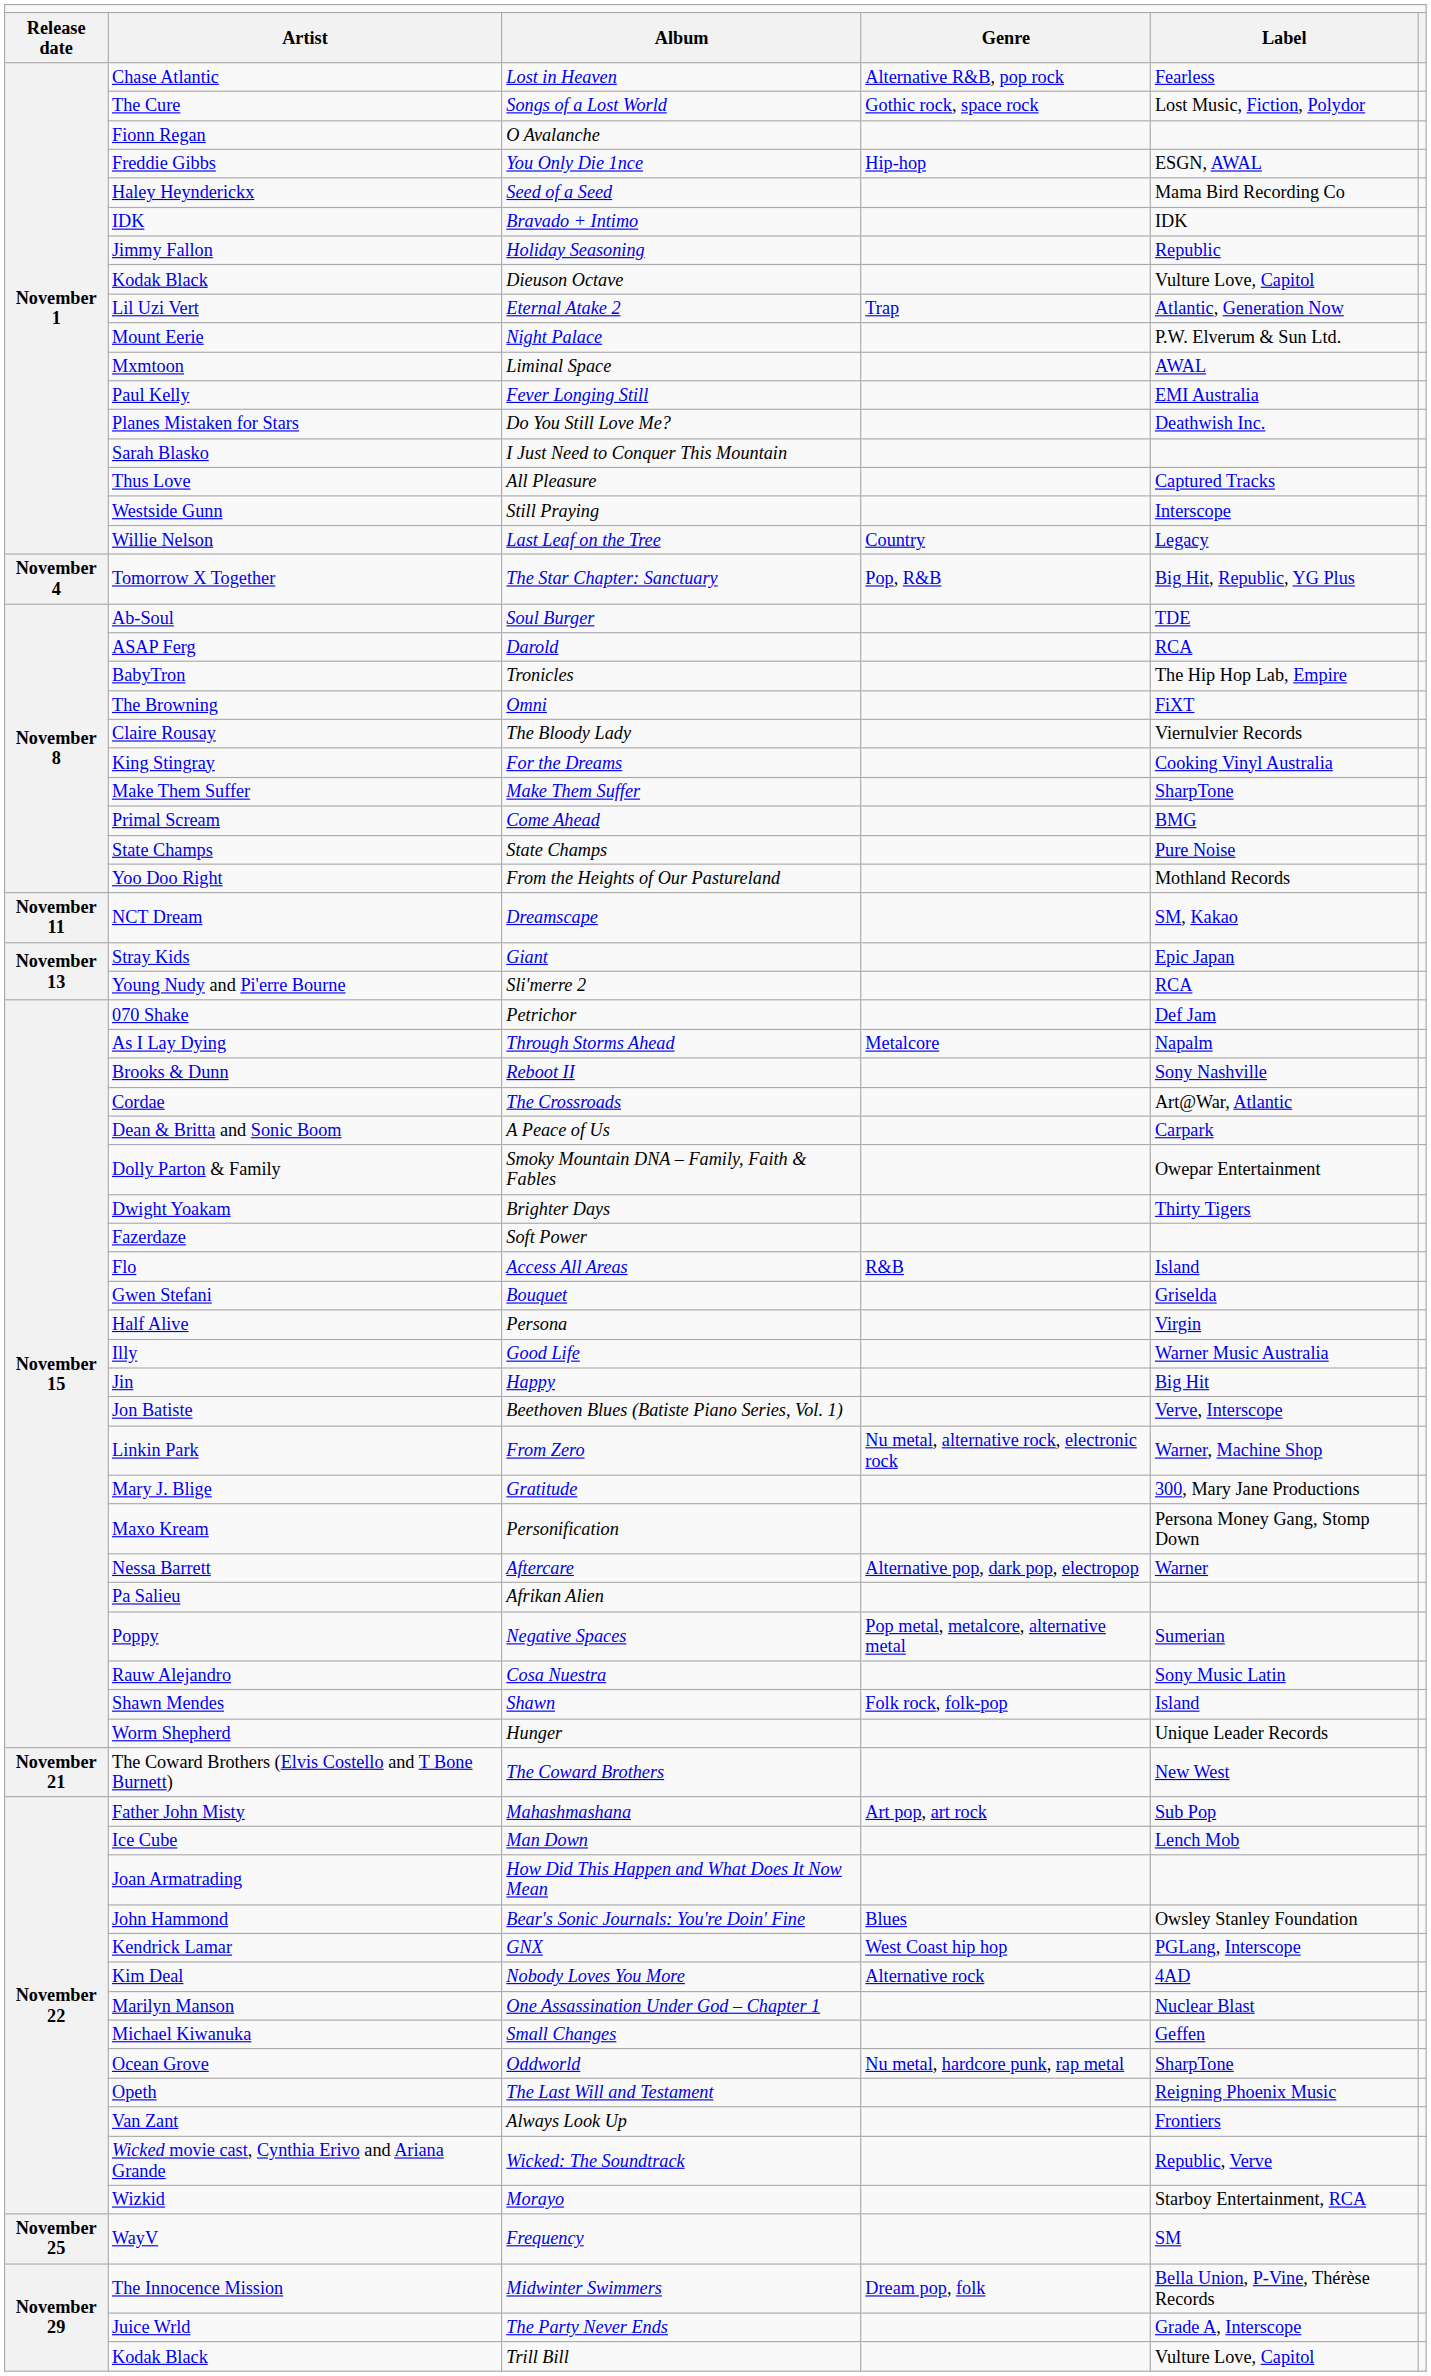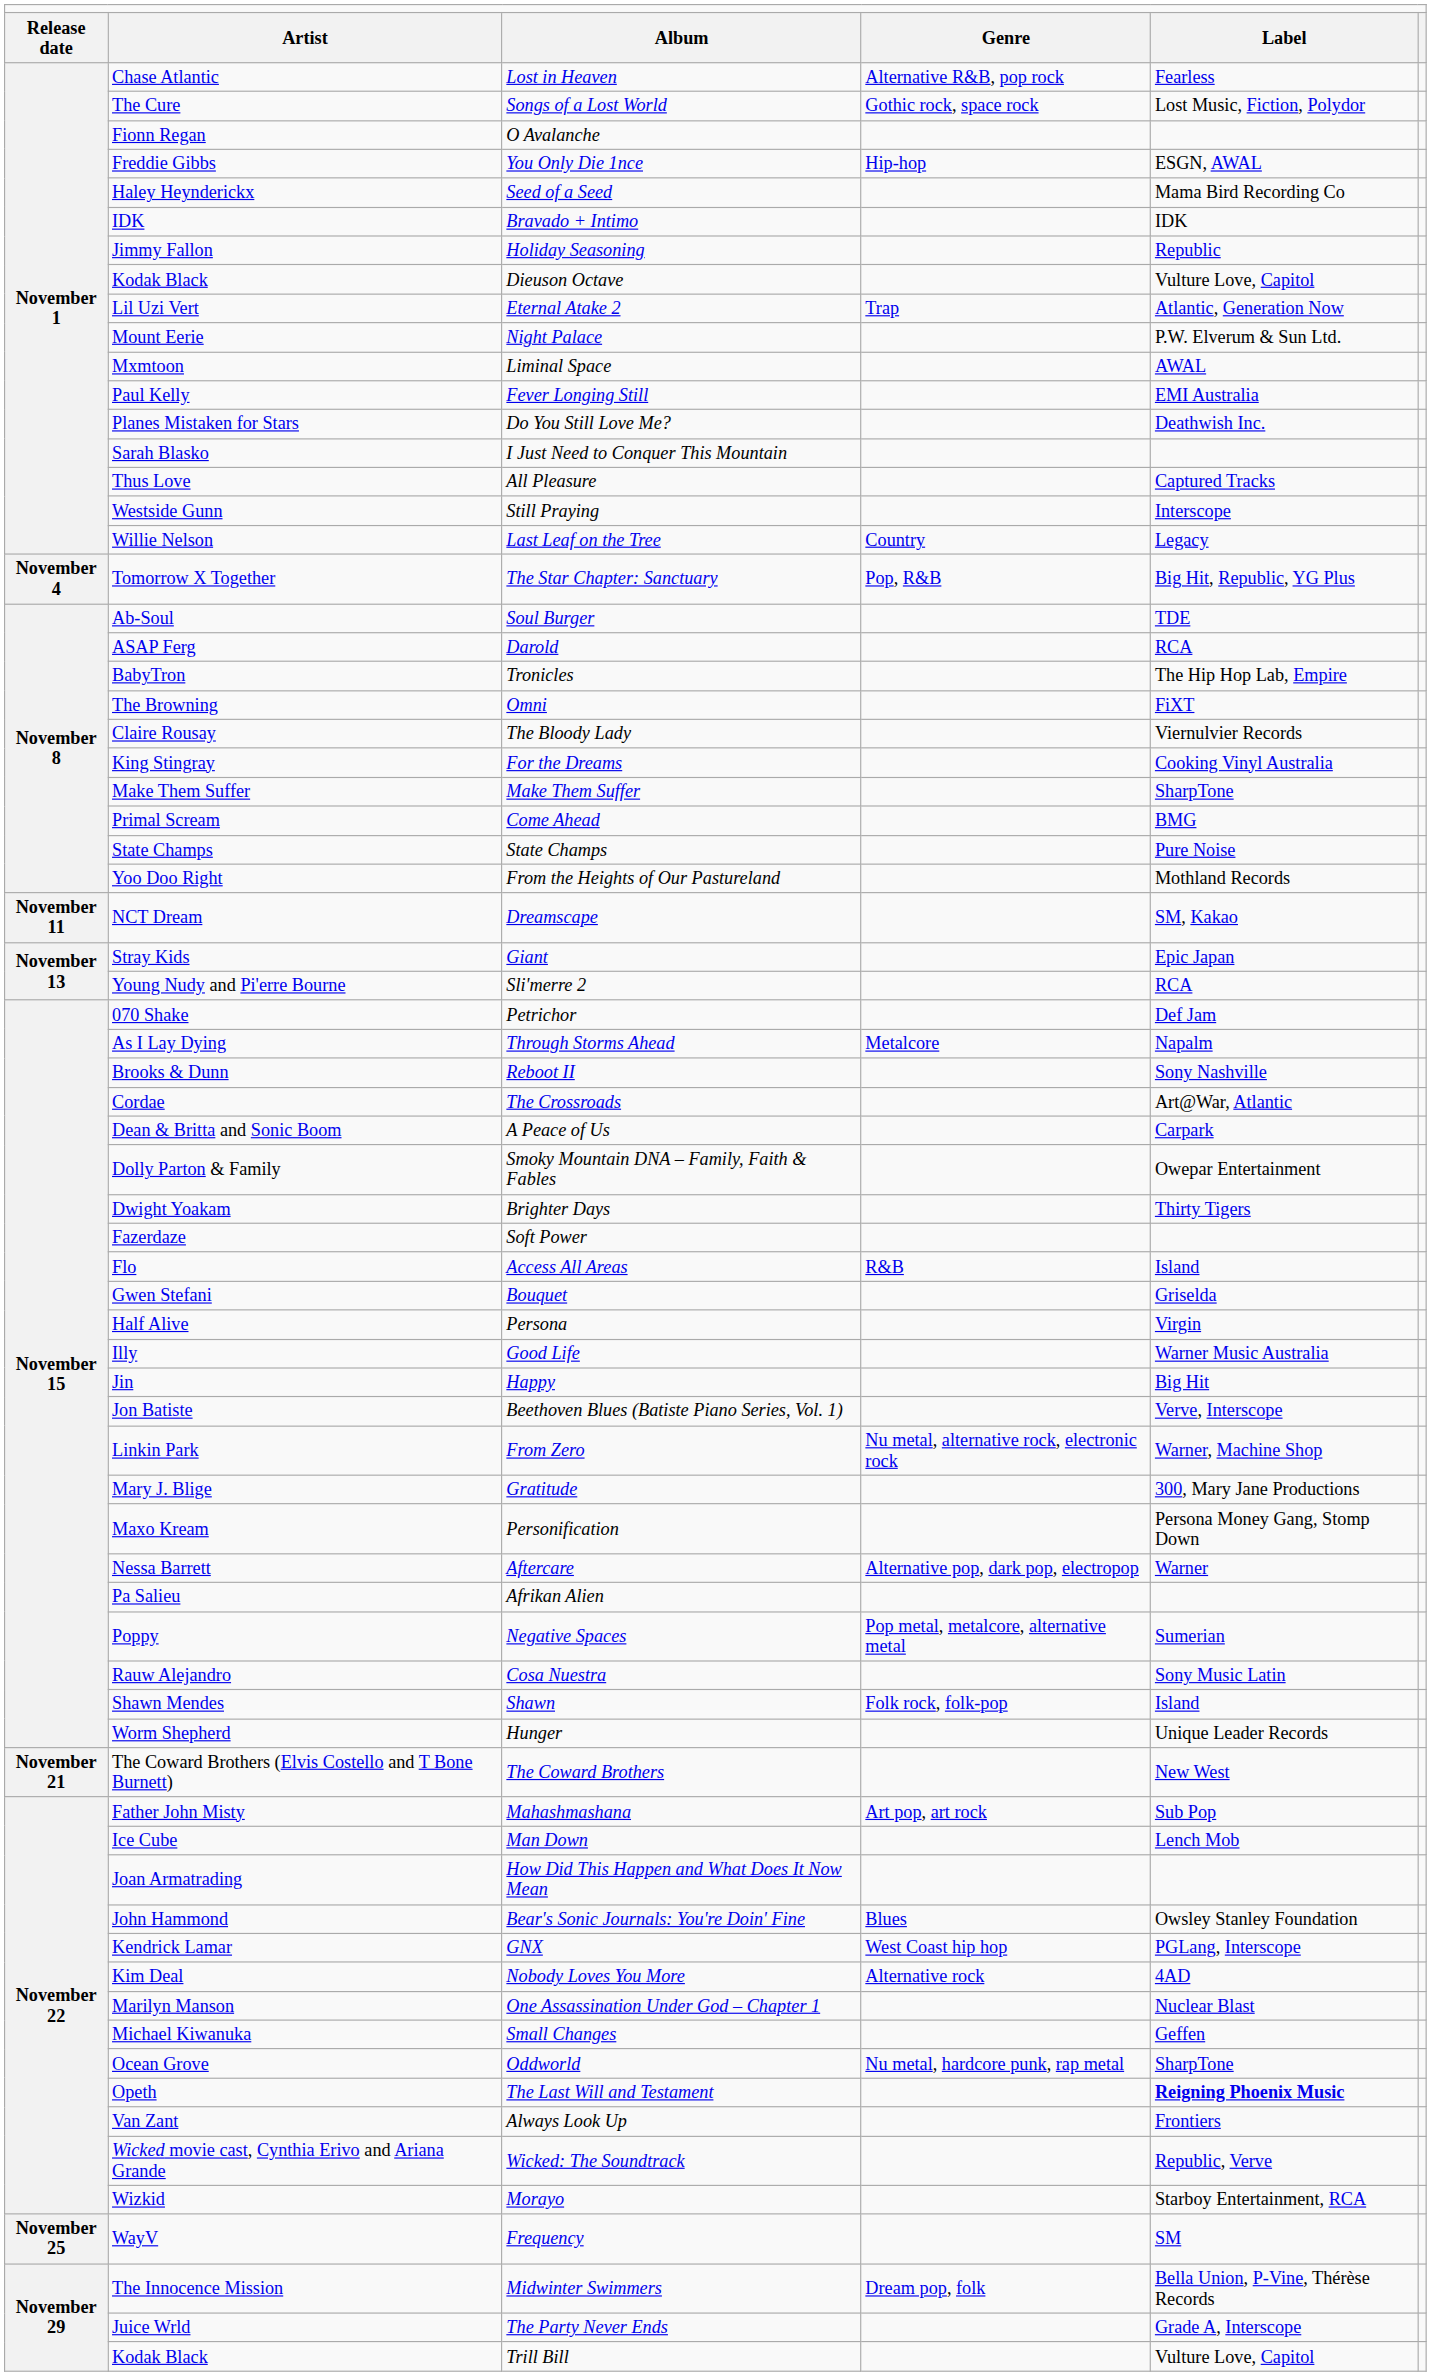The Last Will and Testament | column 5: normal -> bold
